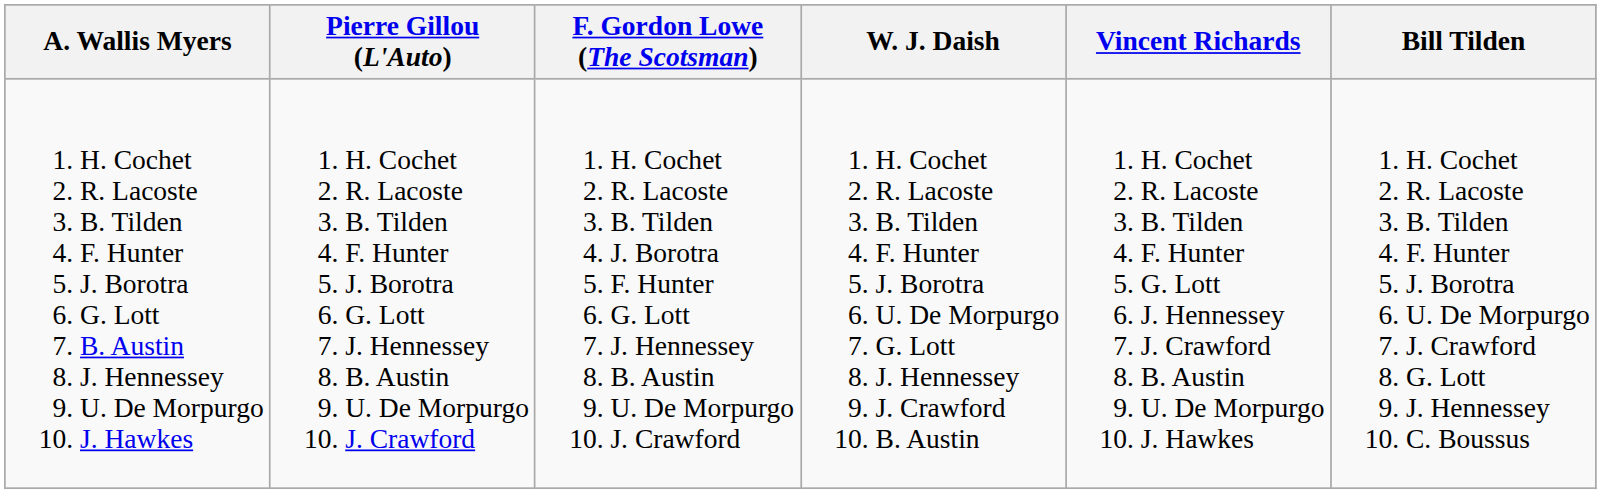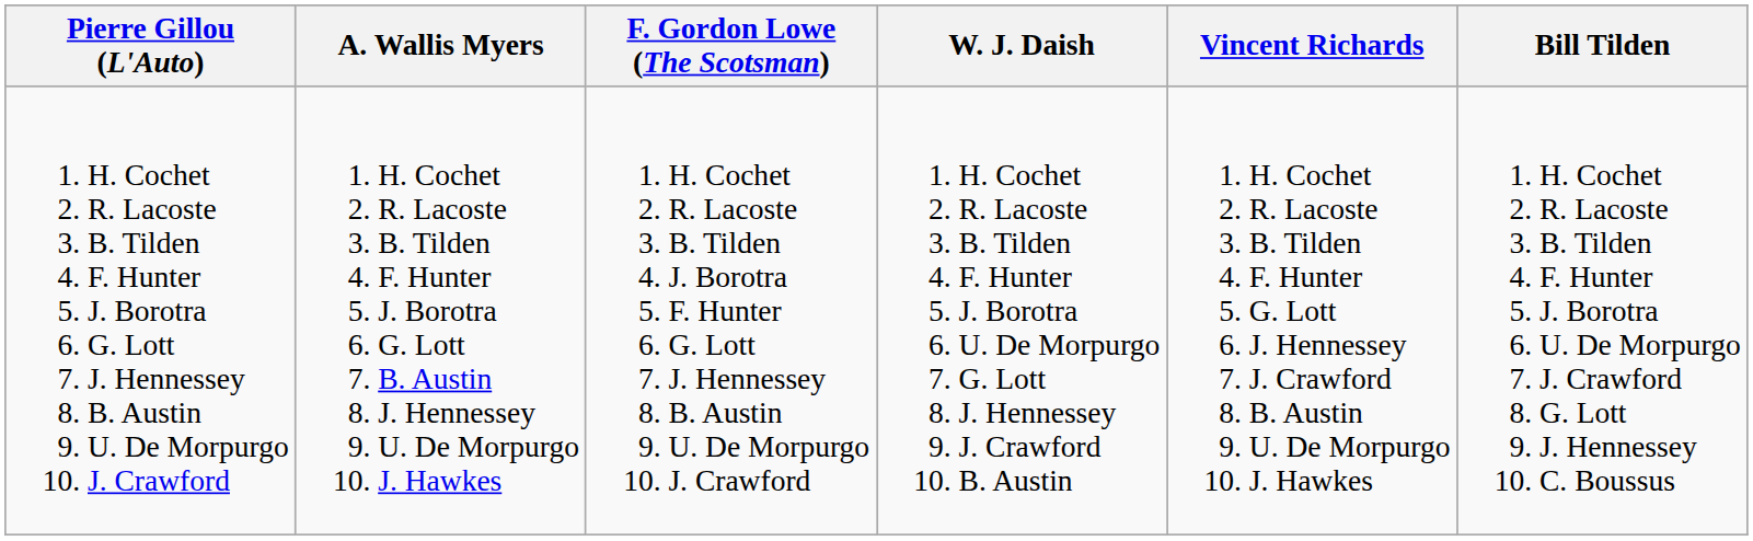columns swapped: A. Wallis Myers <-> Pierre Gillou (L'Auto)
